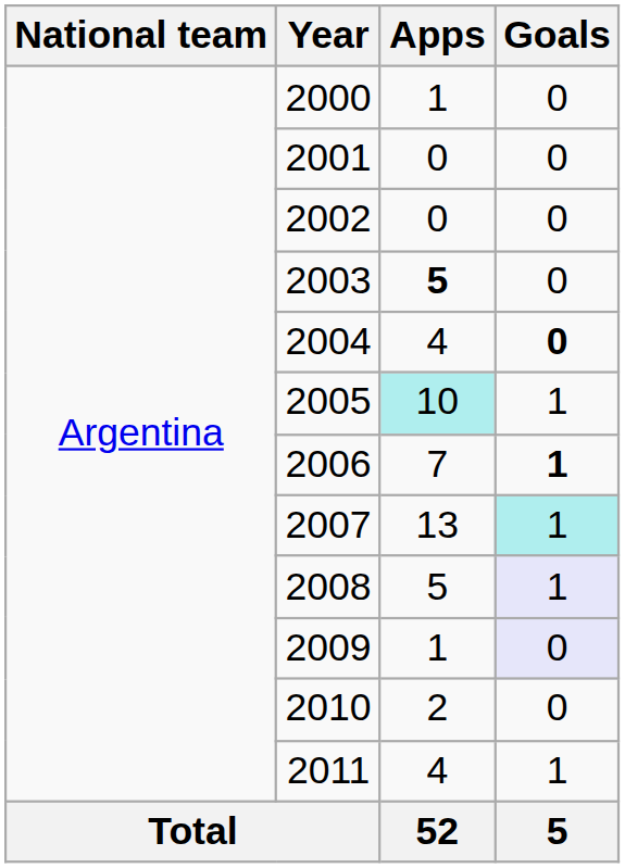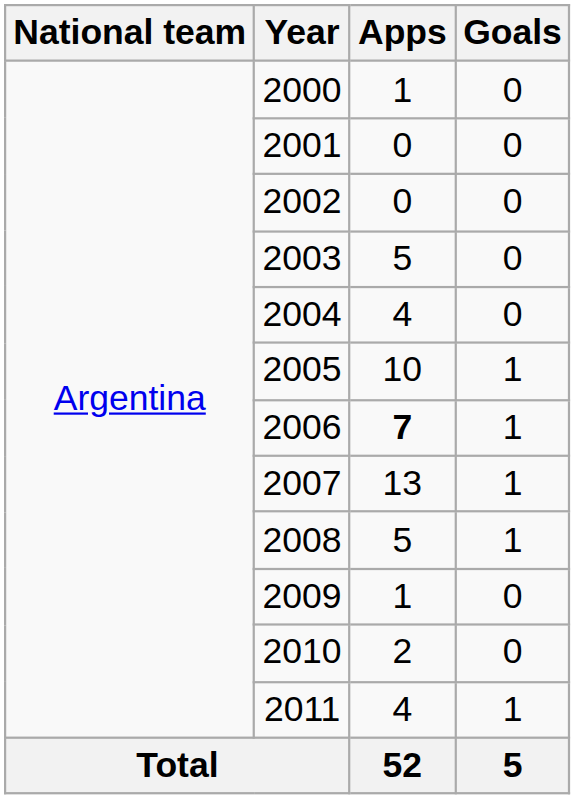2003 | Apps: bold -> normal
2004 | Goals: bold -> normal
2005 | Apps: paleturquoise background -> no background
2006 | Apps: normal -> bold
2006 | Goals: bold -> normal
2007 | Goals: paleturquoise background -> no background
2008 | Goals: lavender background -> no background
2009 | Goals: lavender background -> no background
